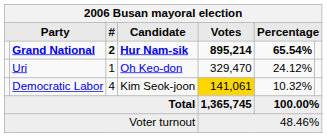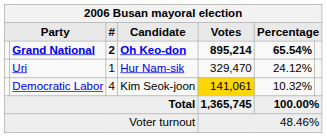Grand National | Candidate: Hur Nam-sik -> Oh Keo-don
Uri | Candidate: Oh Keo-don -> Hur Nam-sik
